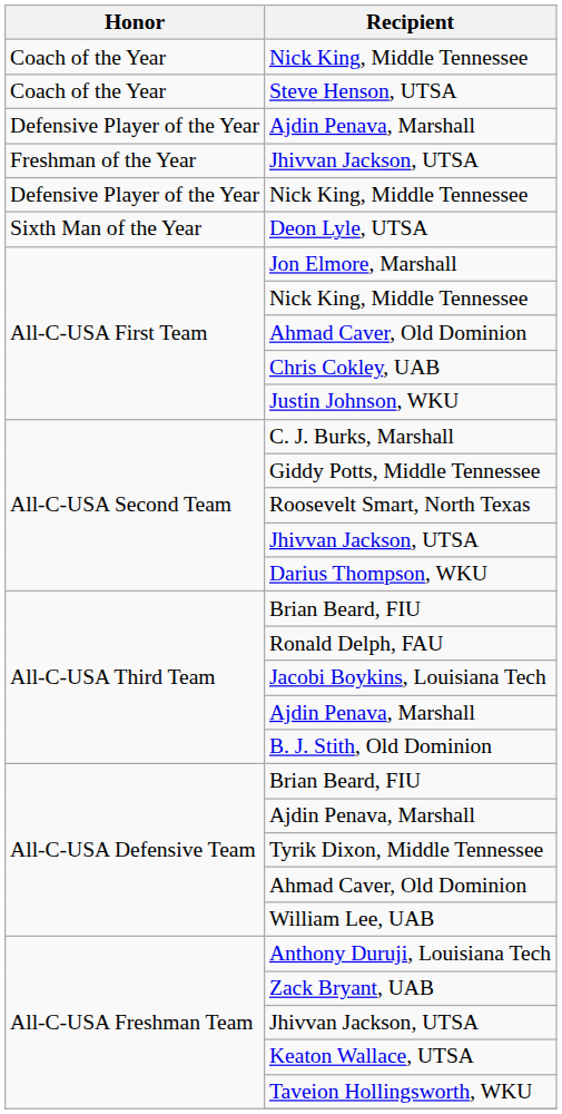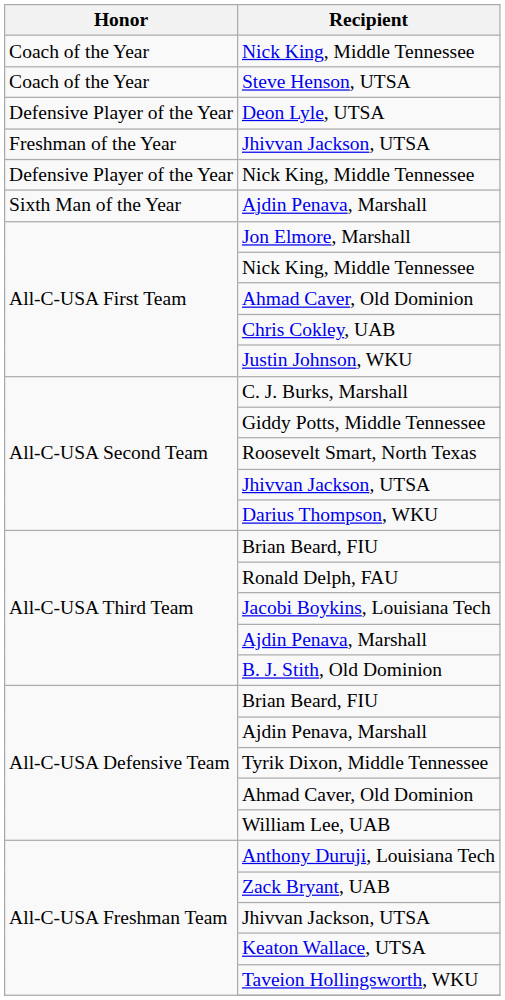row 4 | Recipient: Ajdin Penava, Marshall -> Deon Lyle, UTSA
row 7 | Recipient: Deon Lyle, UTSA -> Ajdin Penava, Marshall
